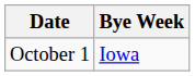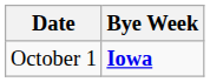October 1 | Bye Week: normal -> bold
